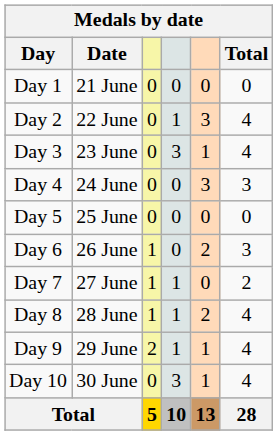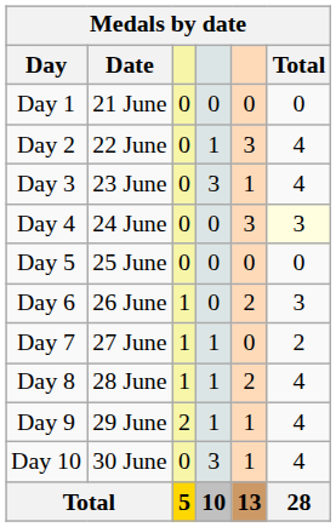Day 4 | Total: no background -> lightyellow background
